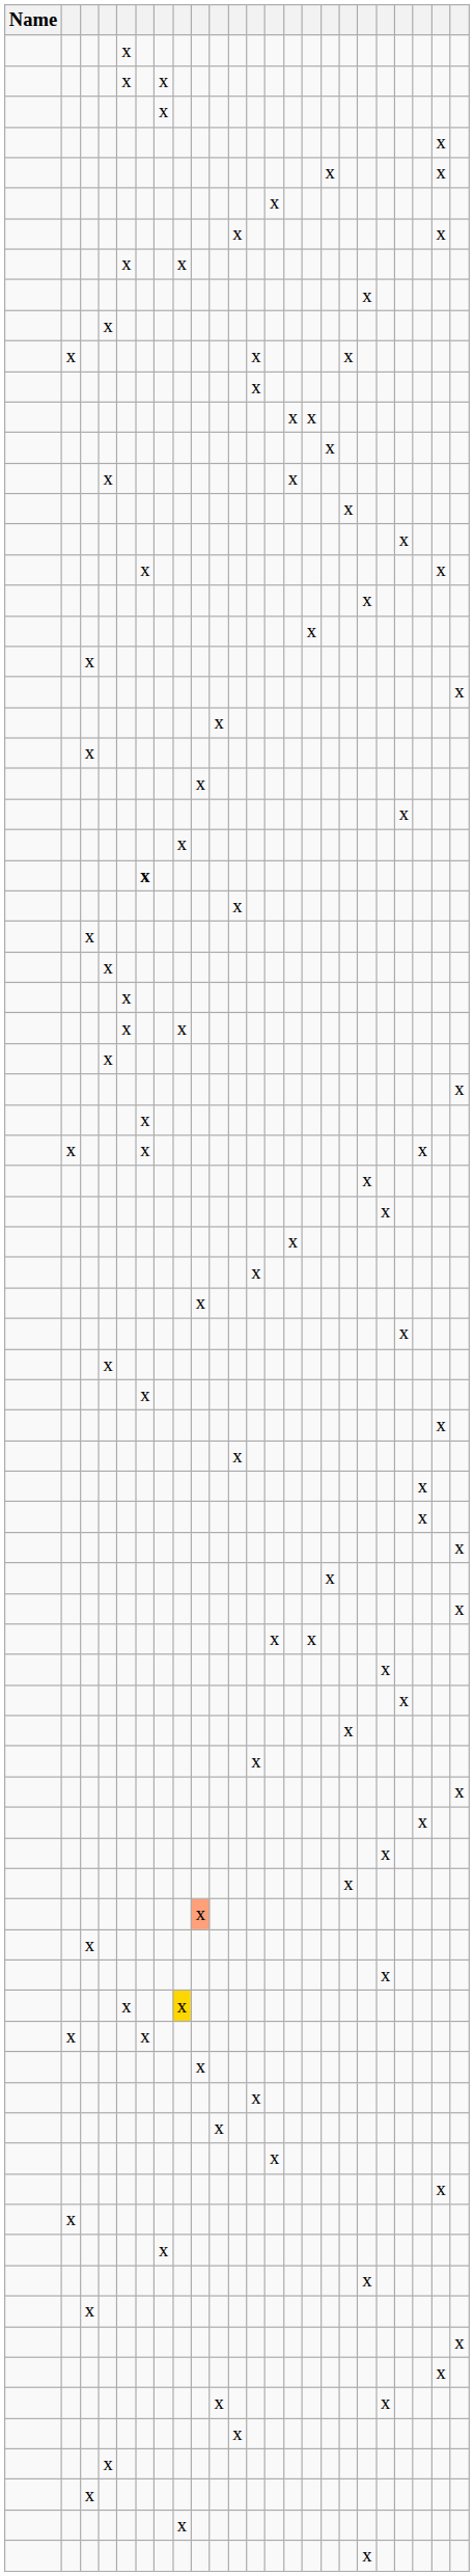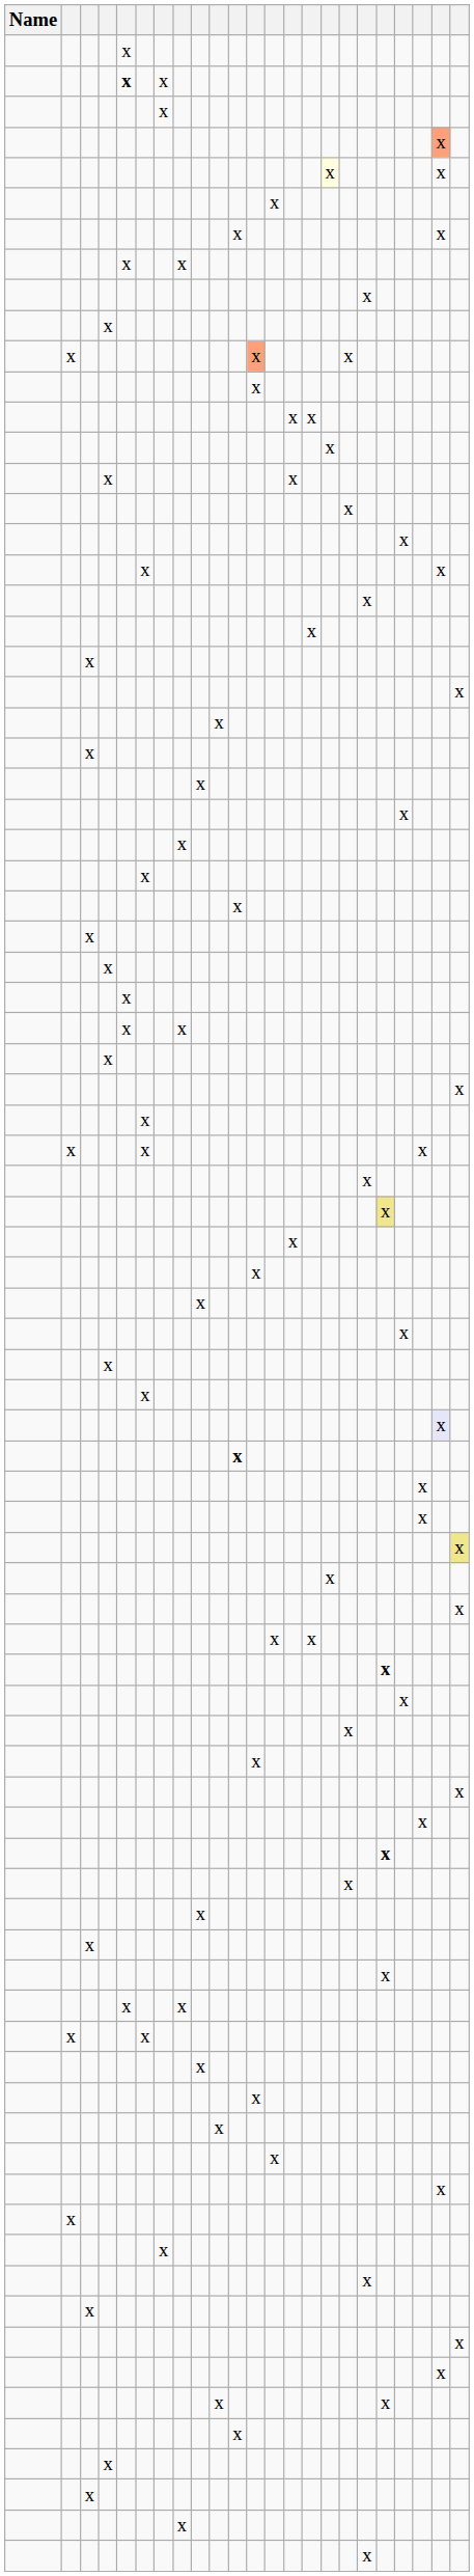row 3 | column 5: normal -> bold
row 5 | column 22: no background -> lightsalmon background
row 6 | column 16: no background -> lightyellow background
row 12 | column 12: no background -> lightsalmon background
row 29 | column 6: bold -> normal
row 40 | column 19: no background -> khaki background
row 47 | column 22: no background -> lavender background
row 48 | column 11: normal -> bold
row 51 | column 23: no background -> khaki background
row 55 | column 19: normal -> bold
row 61 | column 19: normal -> bold
row 63 | column 9: lightsalmon background -> no background
row 66 | column 8: gold background -> no background
